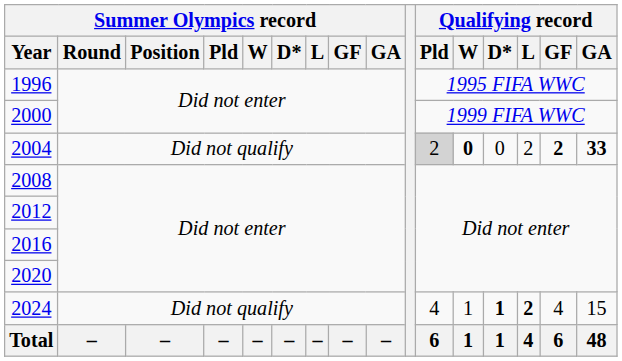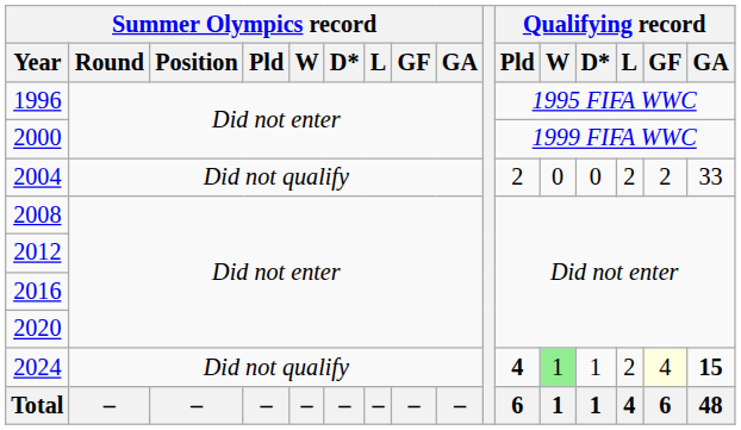2004 | Qualifying record / Pld: lightgrey background -> no background
2004 | Qualifying record / W: bold -> normal
2004 | Qualifying record / GF: bold -> normal
2004 | Qualifying record / GA: bold -> normal
2024 | Qualifying record / Pld: normal -> bold
2024 | Qualifying record / W: no background -> lightgreen background
2024 | Qualifying record / D*: bold -> normal
2024 | Qualifying record / L: bold -> normal
2024 | Qualifying record / GF: no background -> lightyellow background
2024 | Qualifying record / GA: normal -> bold
